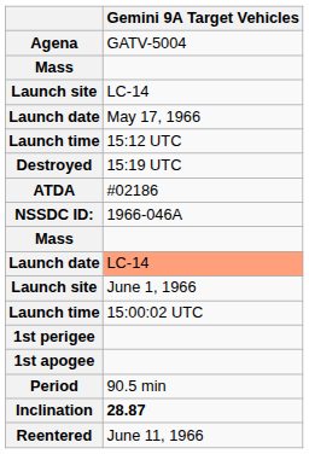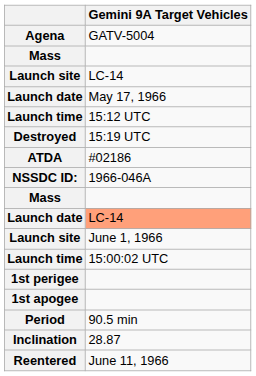row 17 | Gemini 9A Target Vehicles: bold -> normal
